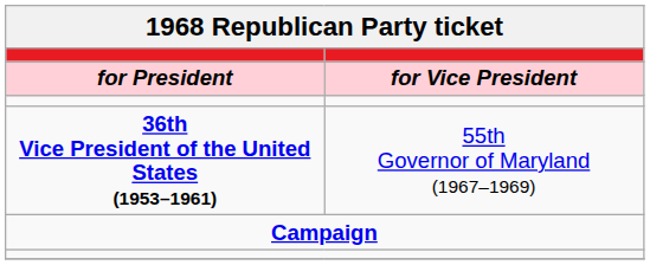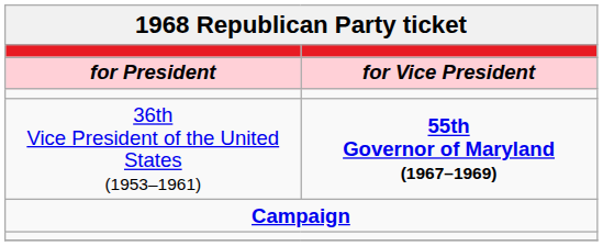36th Vice President of the United States (1953–1961) | column 1: bold -> normal
36th Vice President of the United States (1953–1961) | column 2: normal -> bold
